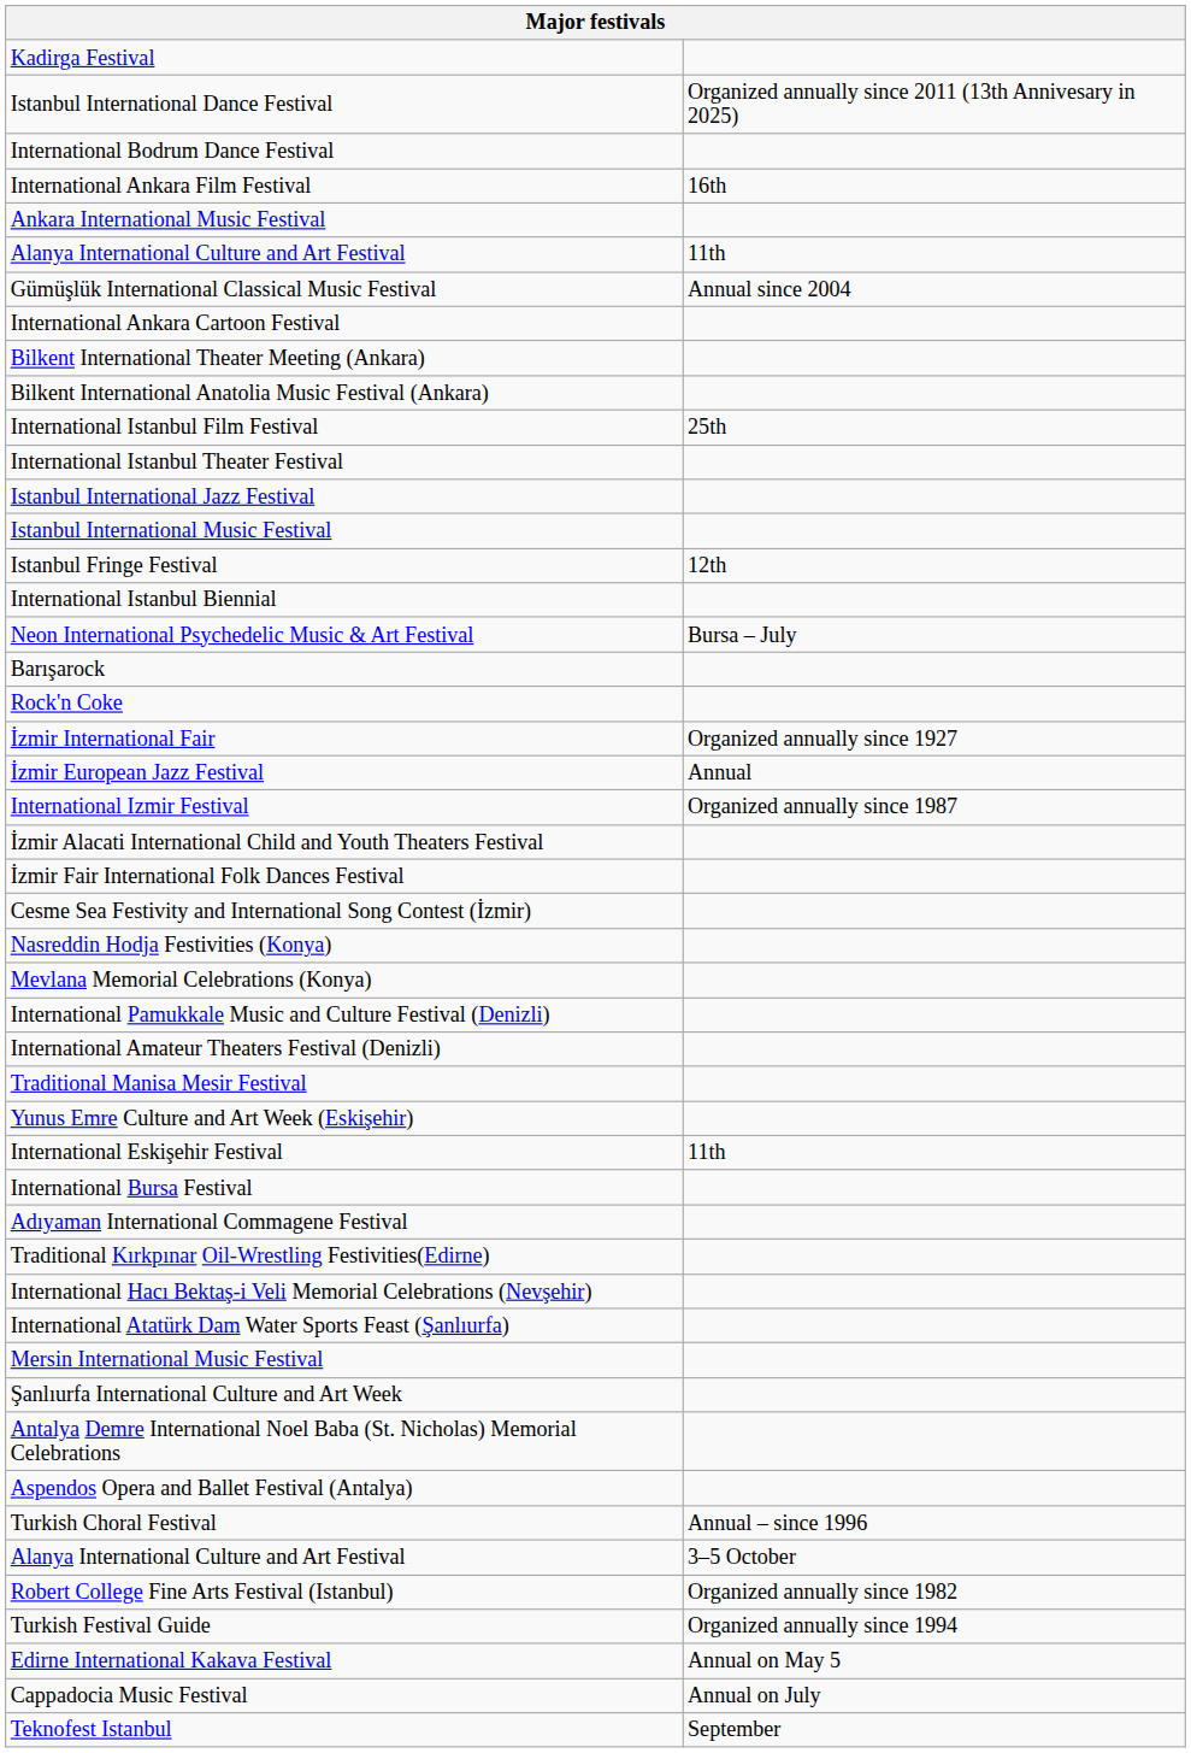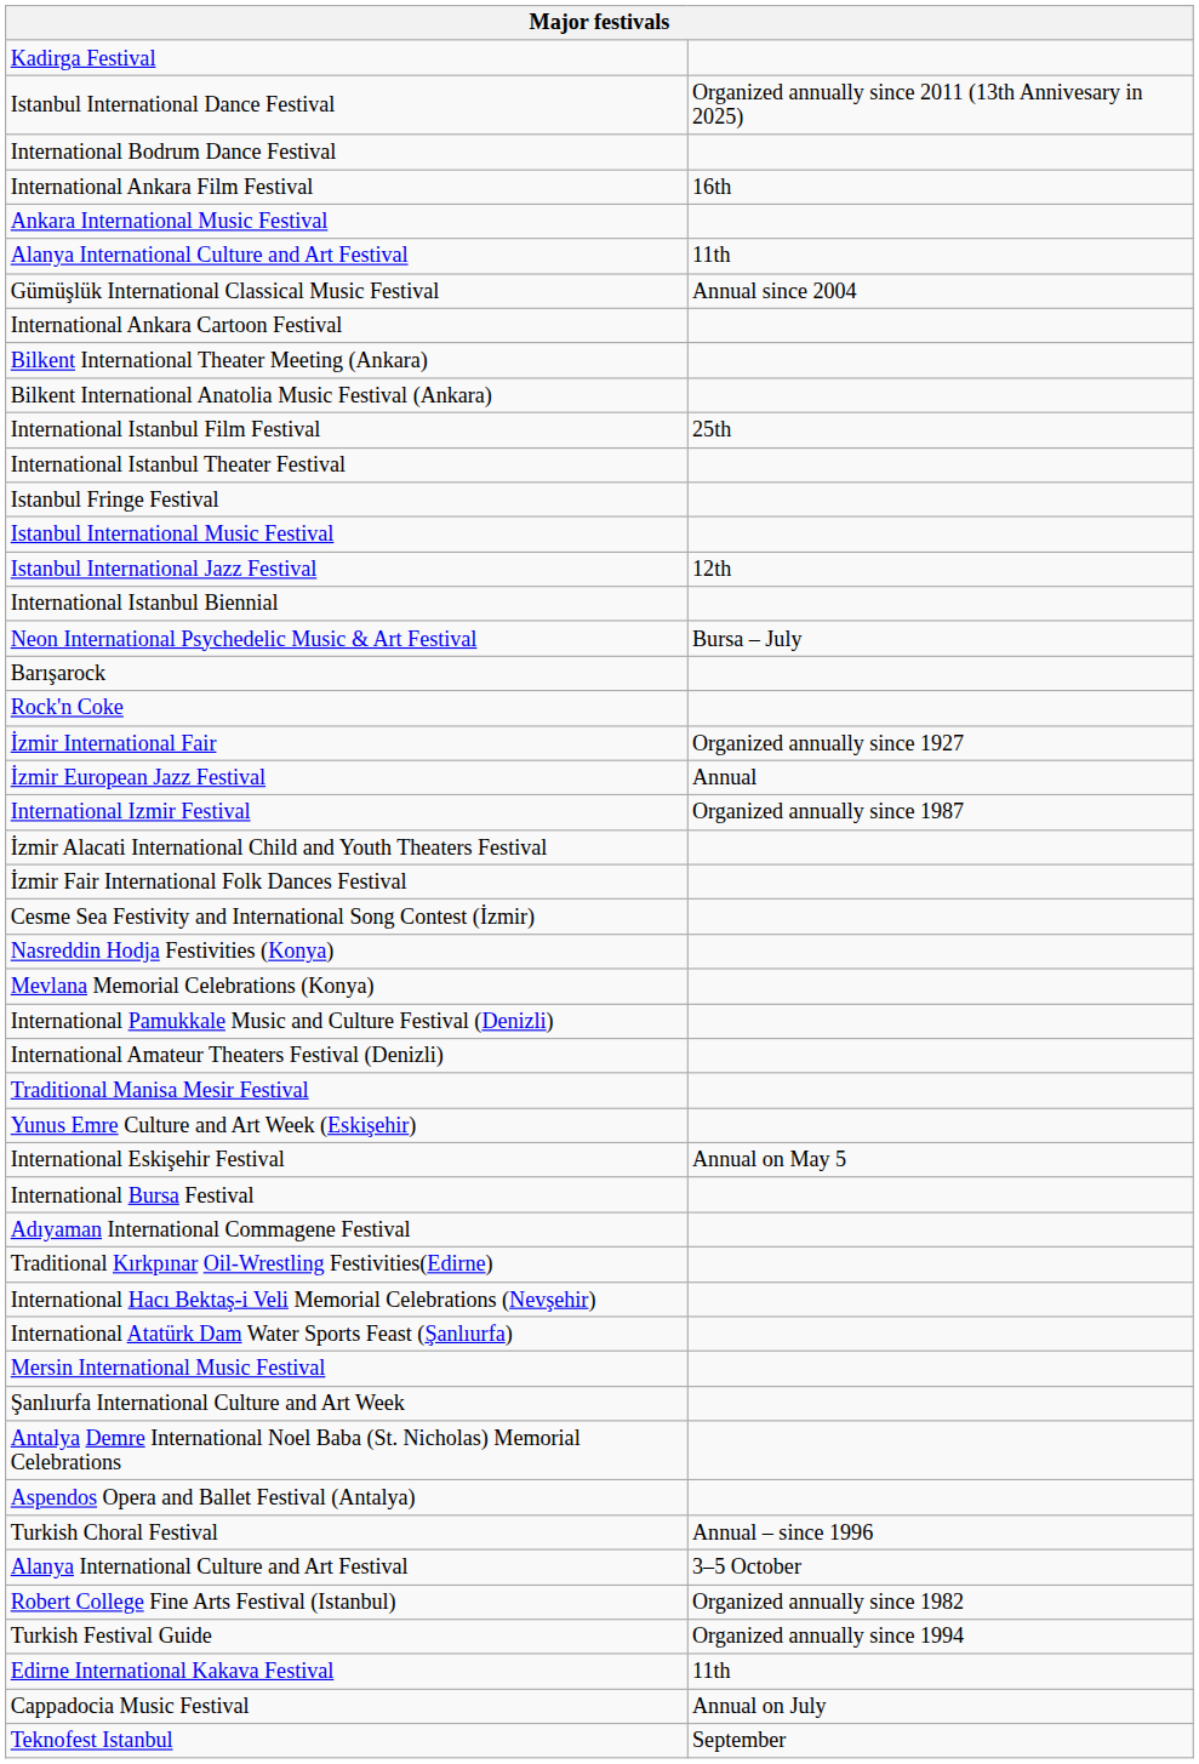row 14 | column 1: Istanbul International Jazz Festival -> Istanbul Fringe Festival
row 16 | column 1: Istanbul Fringe Festival -> Istanbul International Jazz Festival
row 33 | column 2: 11th -> Annual on May 5
row 47 | column 2: Annual on May 5 -> 11th
